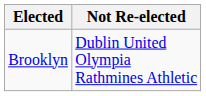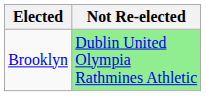Brooklyn | Not Re-elected: no background -> lightgreen background
